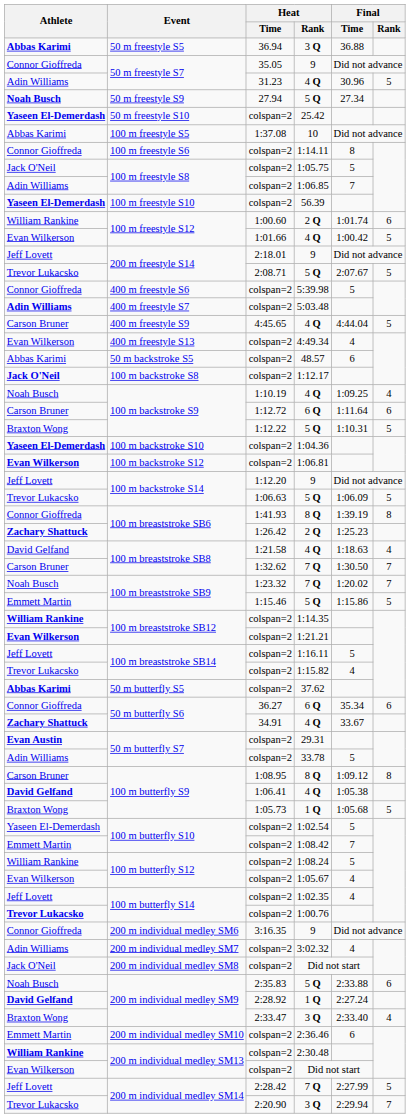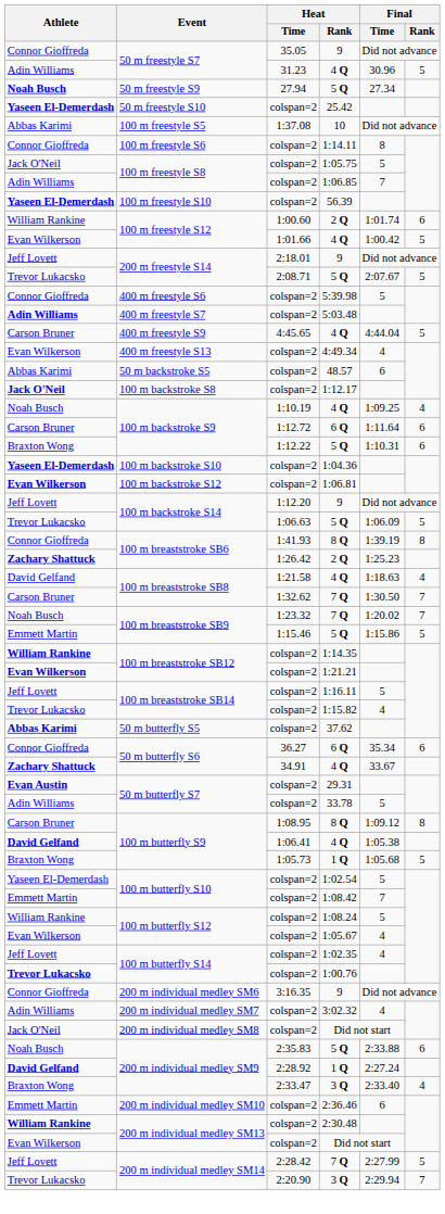- row: Abbas Karimi | 50 m freestyle S5 | 36.94 | 3 Q | 36.88
100 m backstroke S9 / 5 Q | Final / Rank: 5 -> 6
